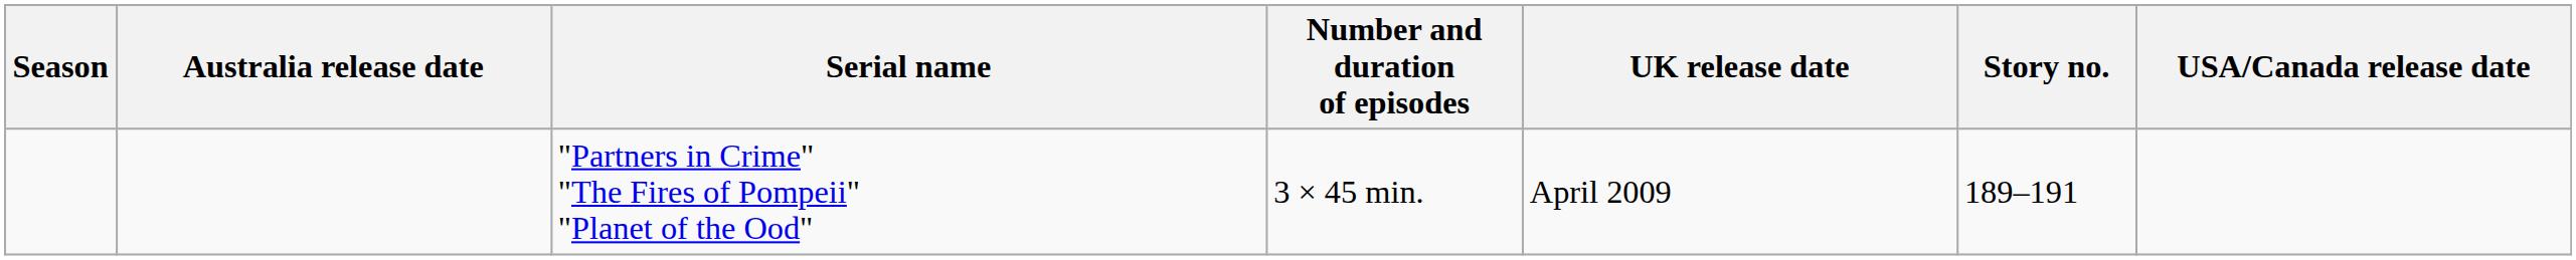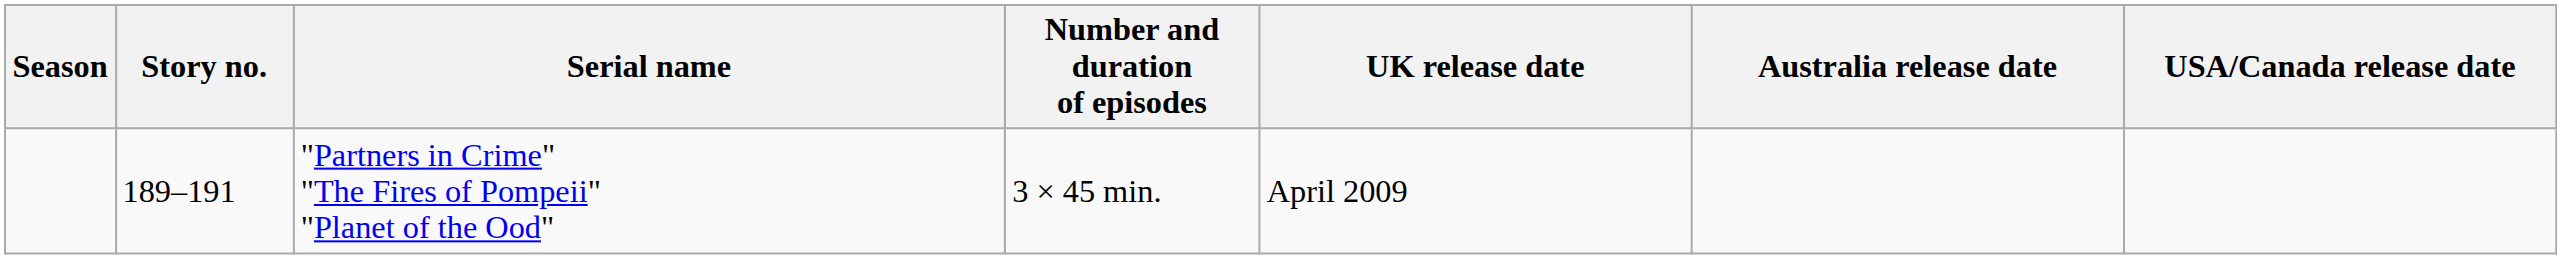columns swapped: Story no. <-> Australia release date
